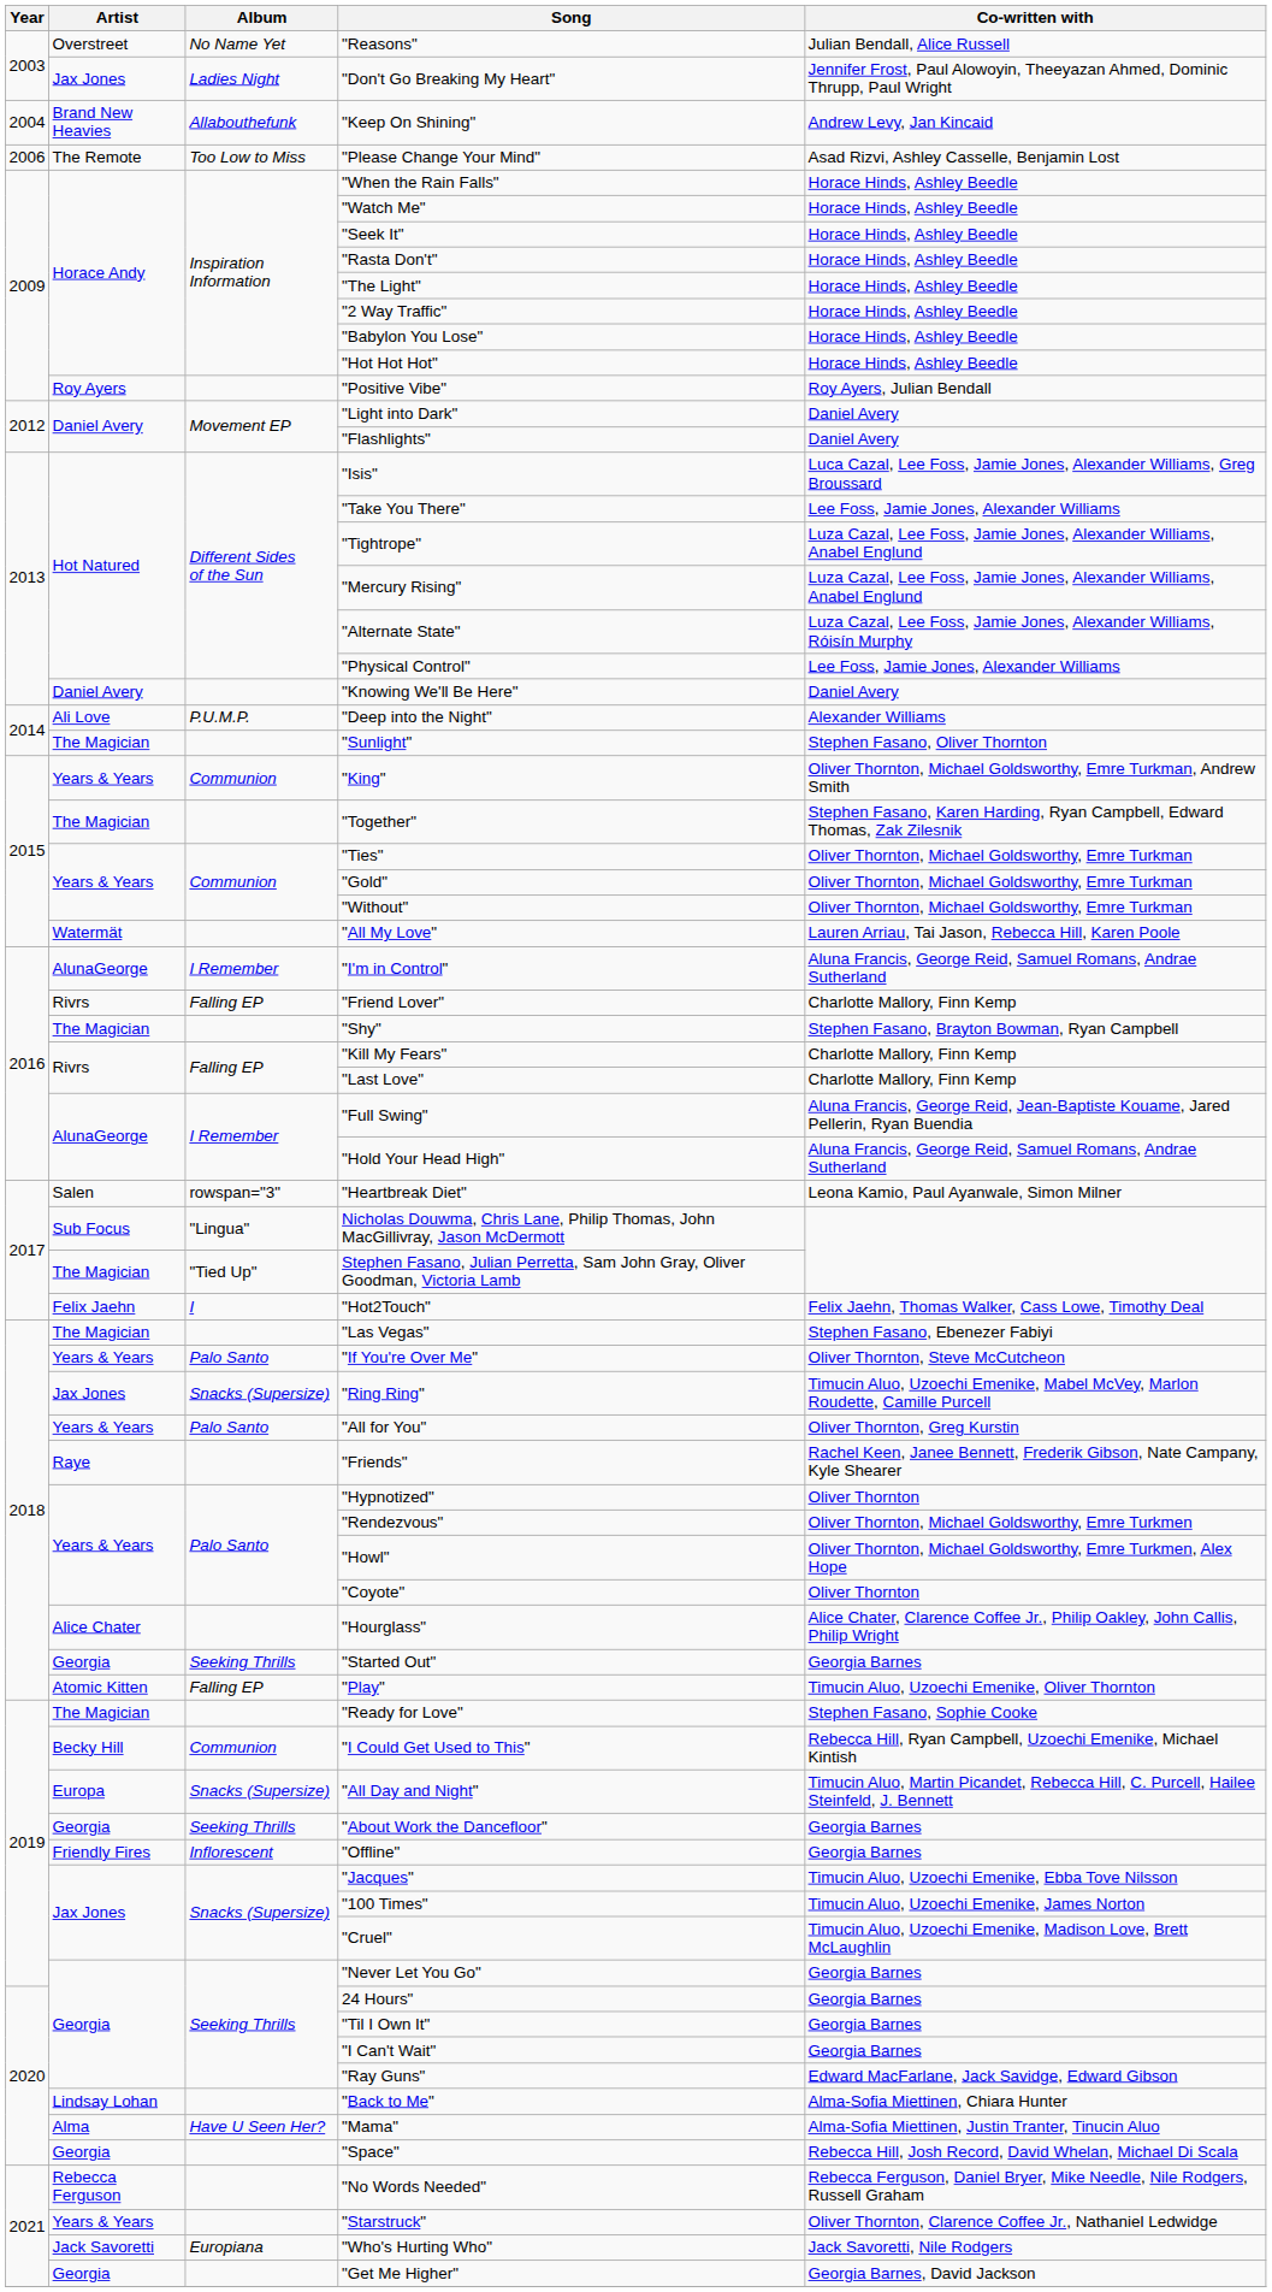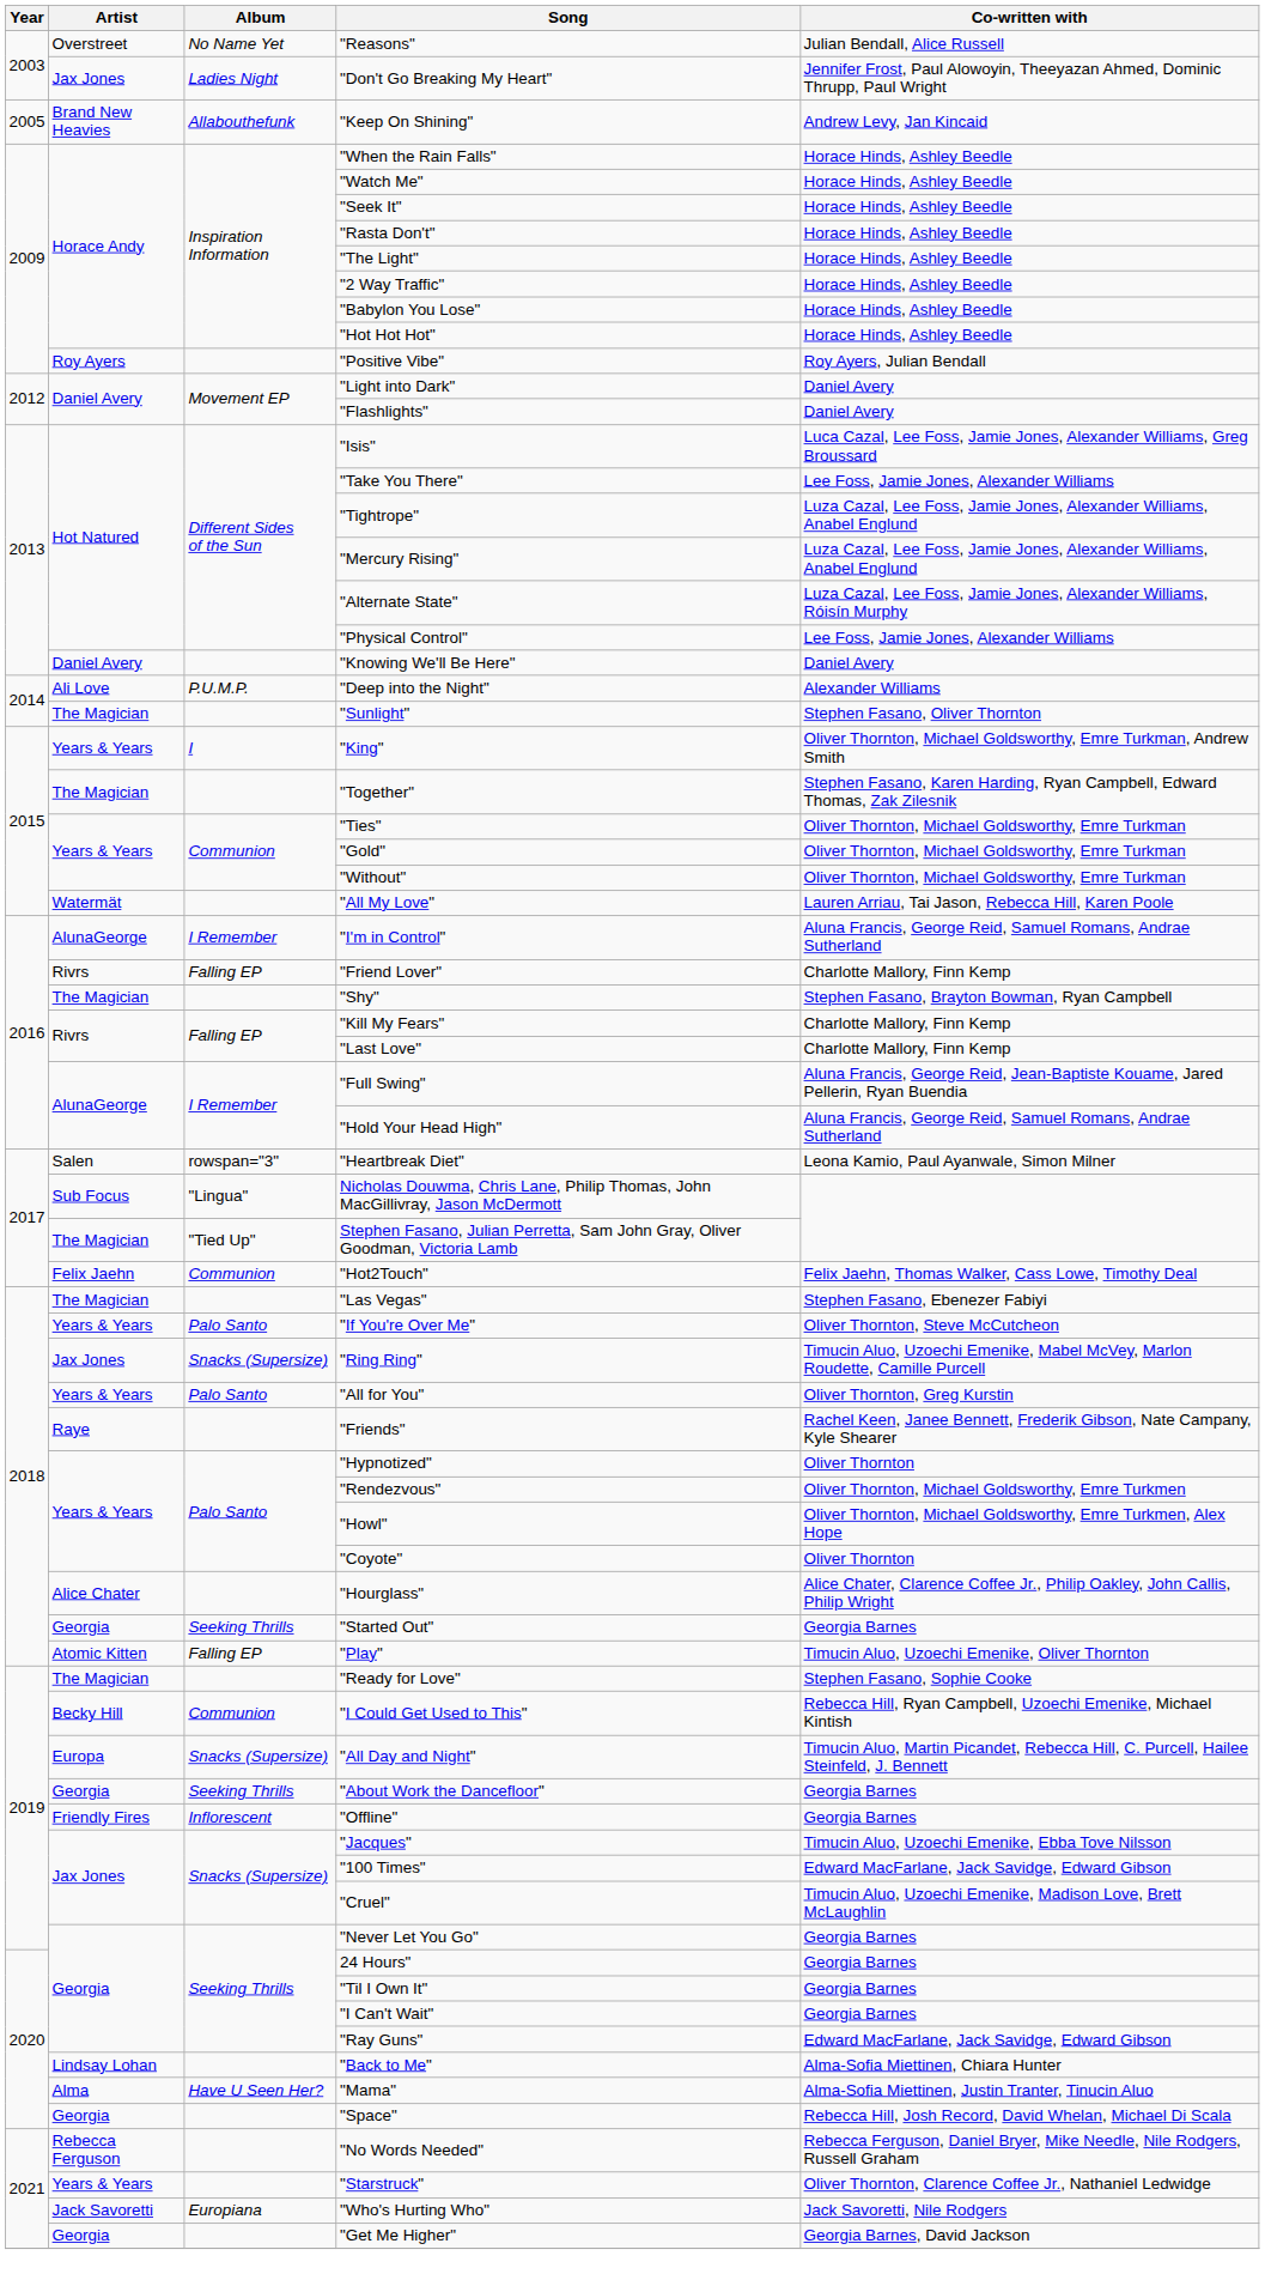"Keep On Shining" | Year: 2004 -> 2005
- row: 2006 | The Remote | Too Low to Miss | "Please Change Your Mind" | Asad Rizvi, Ashley Casselle, Benjamin Lost
"King" | Album: Communion -> I
"Hot2Touch" | Album: I -> Communion
"100 Times" | Co-written with: Timucin Aluo, Uzoechi Emenike, James Norton -> Edward MacFarlane, Jack Savidge, Edward Gibson
